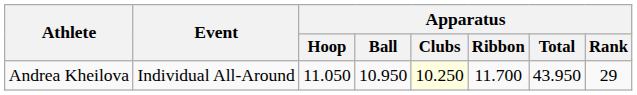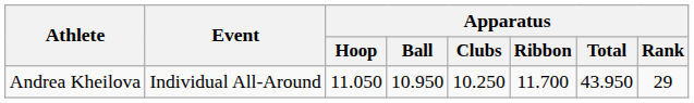row 3 | Apparatus / Clubs: lightyellow background -> no background
